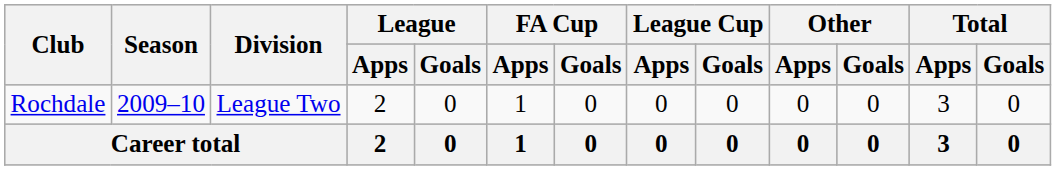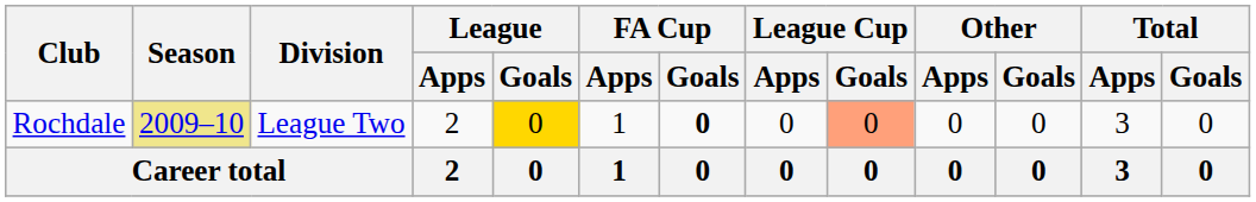Rochdale | Season: no background -> khaki background
Rochdale | League / Goals: no background -> gold background
Rochdale | FA Cup / Goals: normal -> bold
Rochdale | League Cup / Goals: no background -> lightsalmon background
